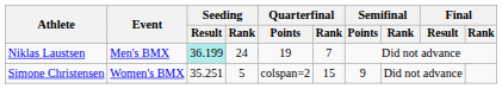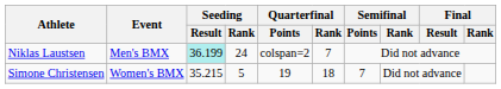Niklas Laustsen | Quarterfinal / Points: 19 -> colspan=2
Simone Christensen | Seeding / Result: 35.251 -> 35.215
Simone Christensen | Quarterfinal / Points: colspan=2 -> 19
Simone Christensen | Quarterfinal / Rank: 15 -> 18
Simone Christensen | Semifinal / Points: 9 -> 7
